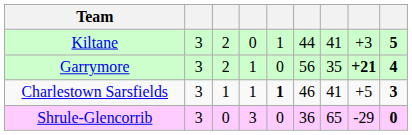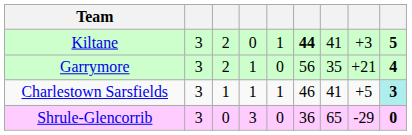Kiltane | column 6: normal -> bold
Garrymore | column 8: bold -> normal
Charlestown Sarsfields | column 5: bold -> normal
Charlestown Sarsfields | column 9: no background -> paleturquoise background
